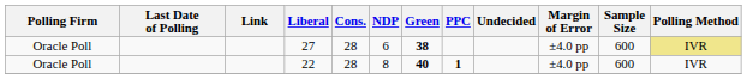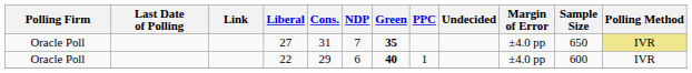27 | Cons.: 28 -> 31
27 | NDP: 6 -> 7
27 | Green: 38 -> 35
27 | Sample Size: 600 -> 650
22 | Cons.: 28 -> 29
22 | NDP: 8 -> 6
22 | PPC: bold -> normal
